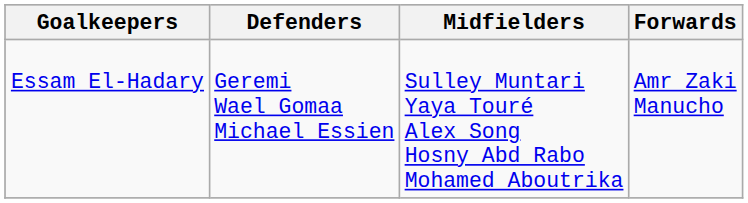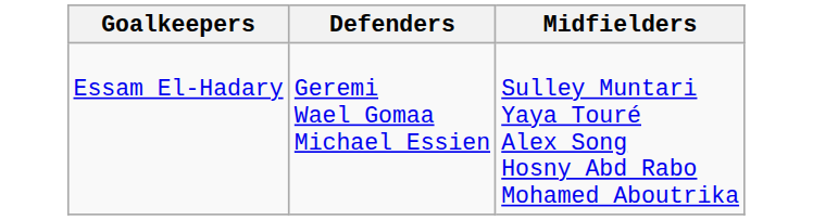- column: Forwards | Amr Zaki Manucho
